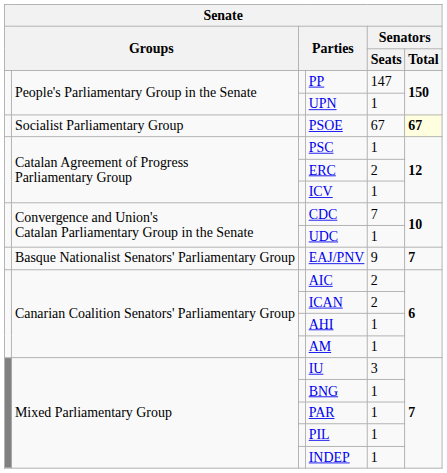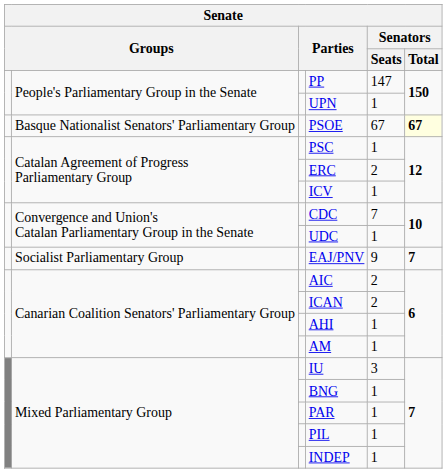PSOE | column 2: Socialist Parliamentary Group -> Basque Nationalist Senators' Parliamentary Group
EAJ/PNV | column 2: Basque Nationalist Senators' Parliamentary Group -> Socialist Parliamentary Group
